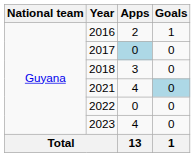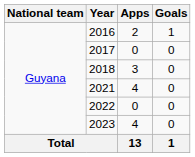2017 | Apps: lightblue background -> no background
2021 | Goals: lightblue background -> no background
